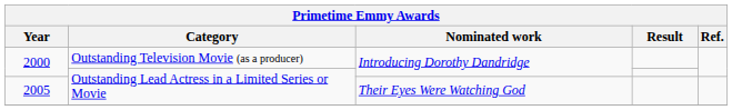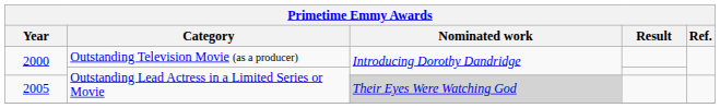2005 | Nominated work: no background -> lightgrey background
